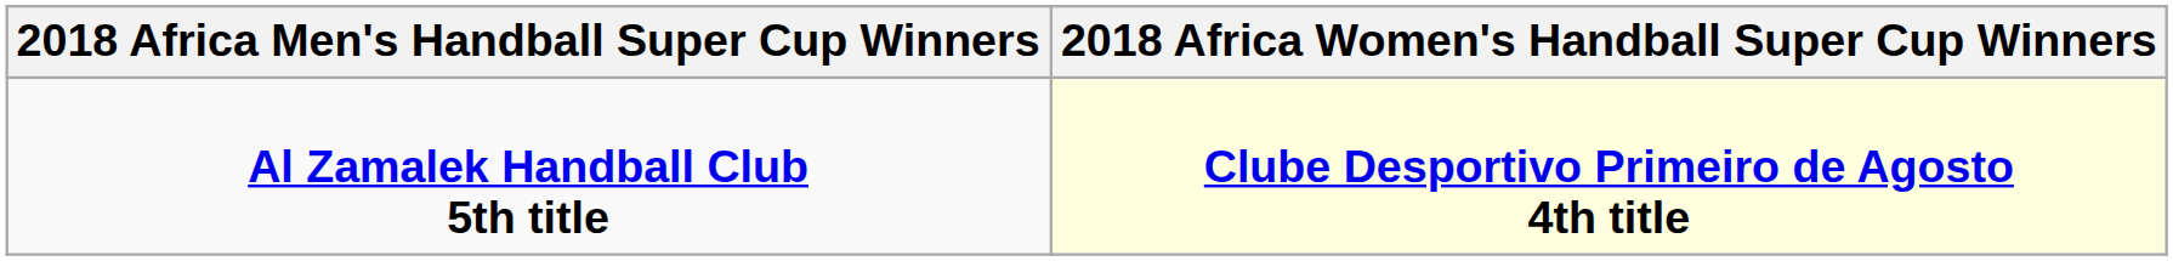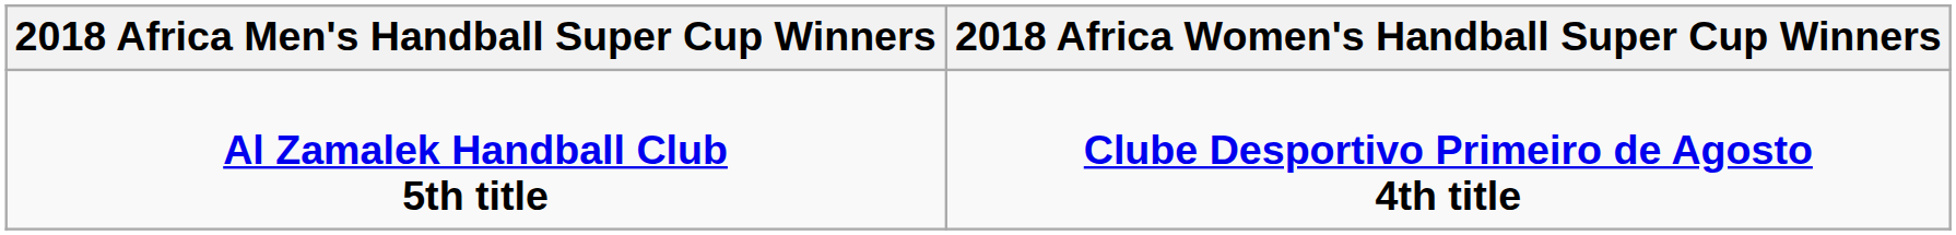Al Zamalek Handball Club 5th title | 2018 Africa Women's Handball Super Cup Winners: lightyellow background -> no background
